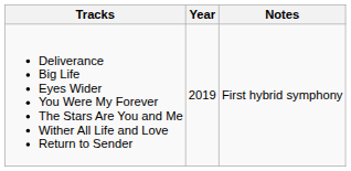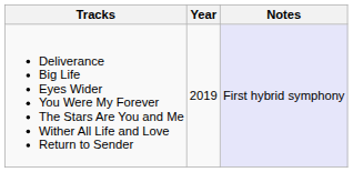row 2 | Notes: no background -> lavender background
